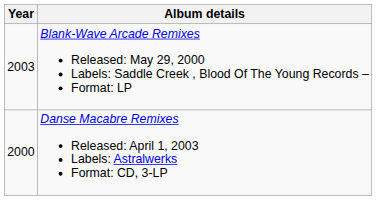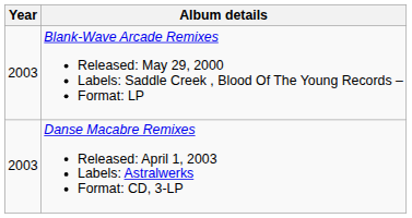row 3 | Year: 2000 -> 2003
